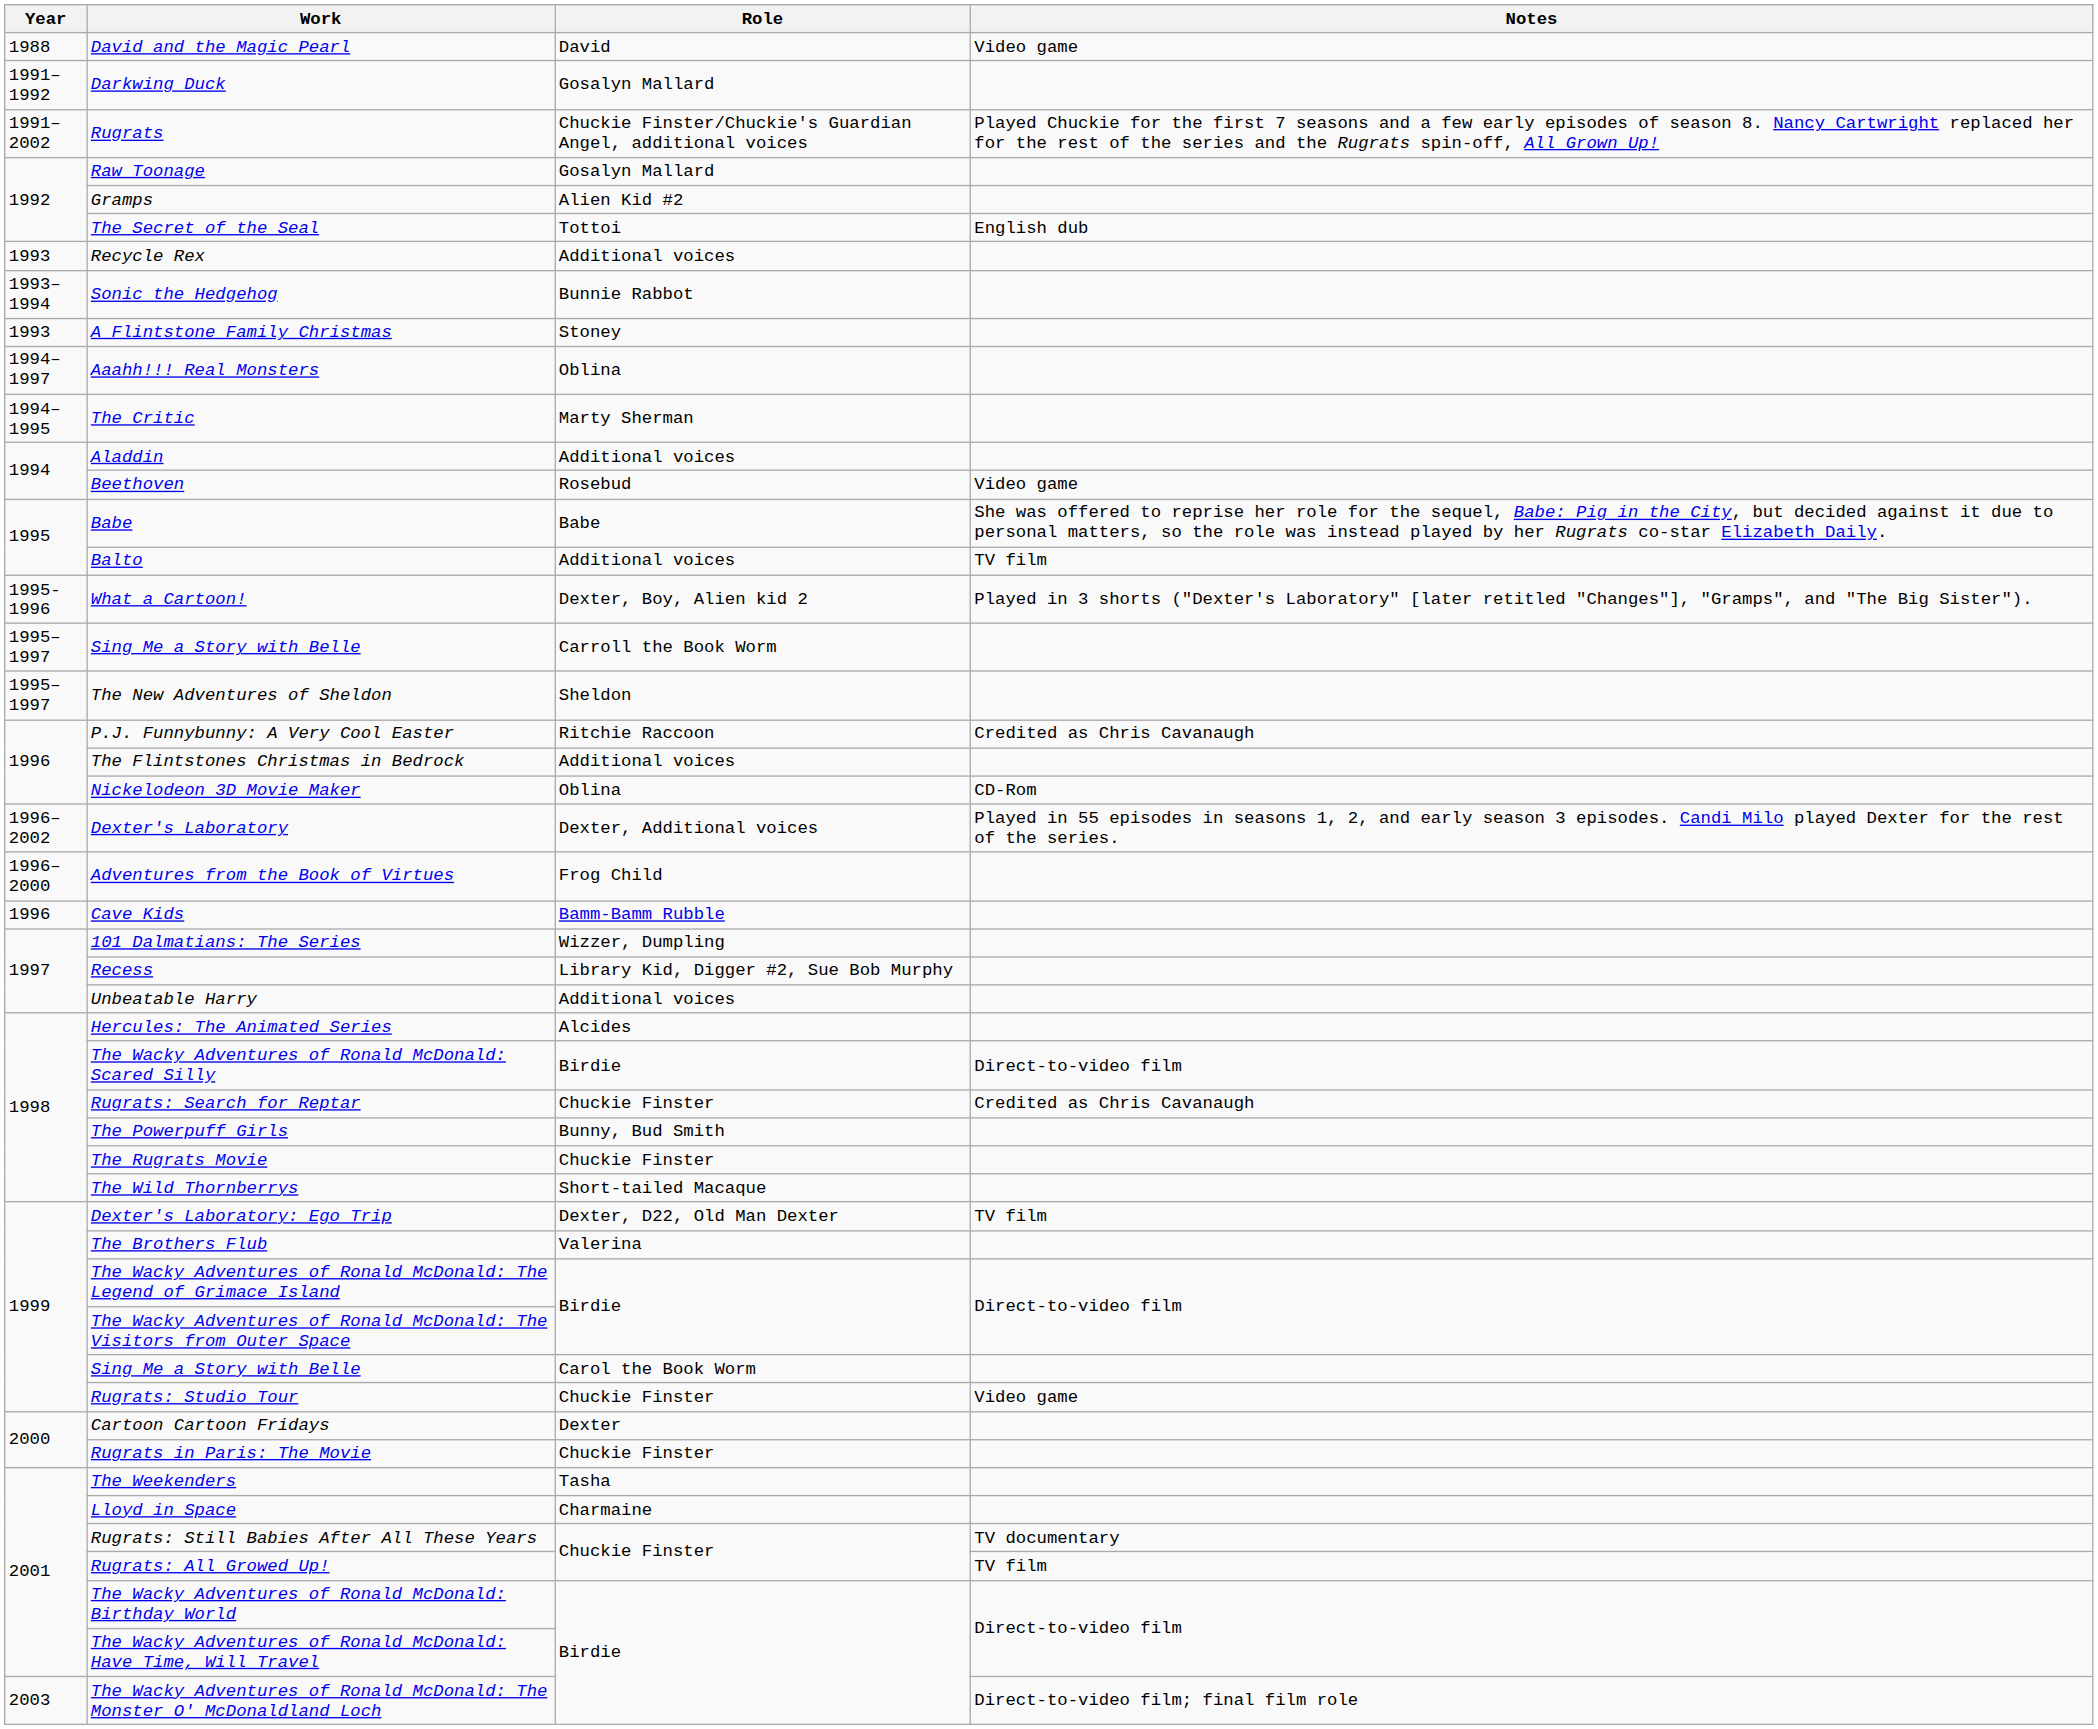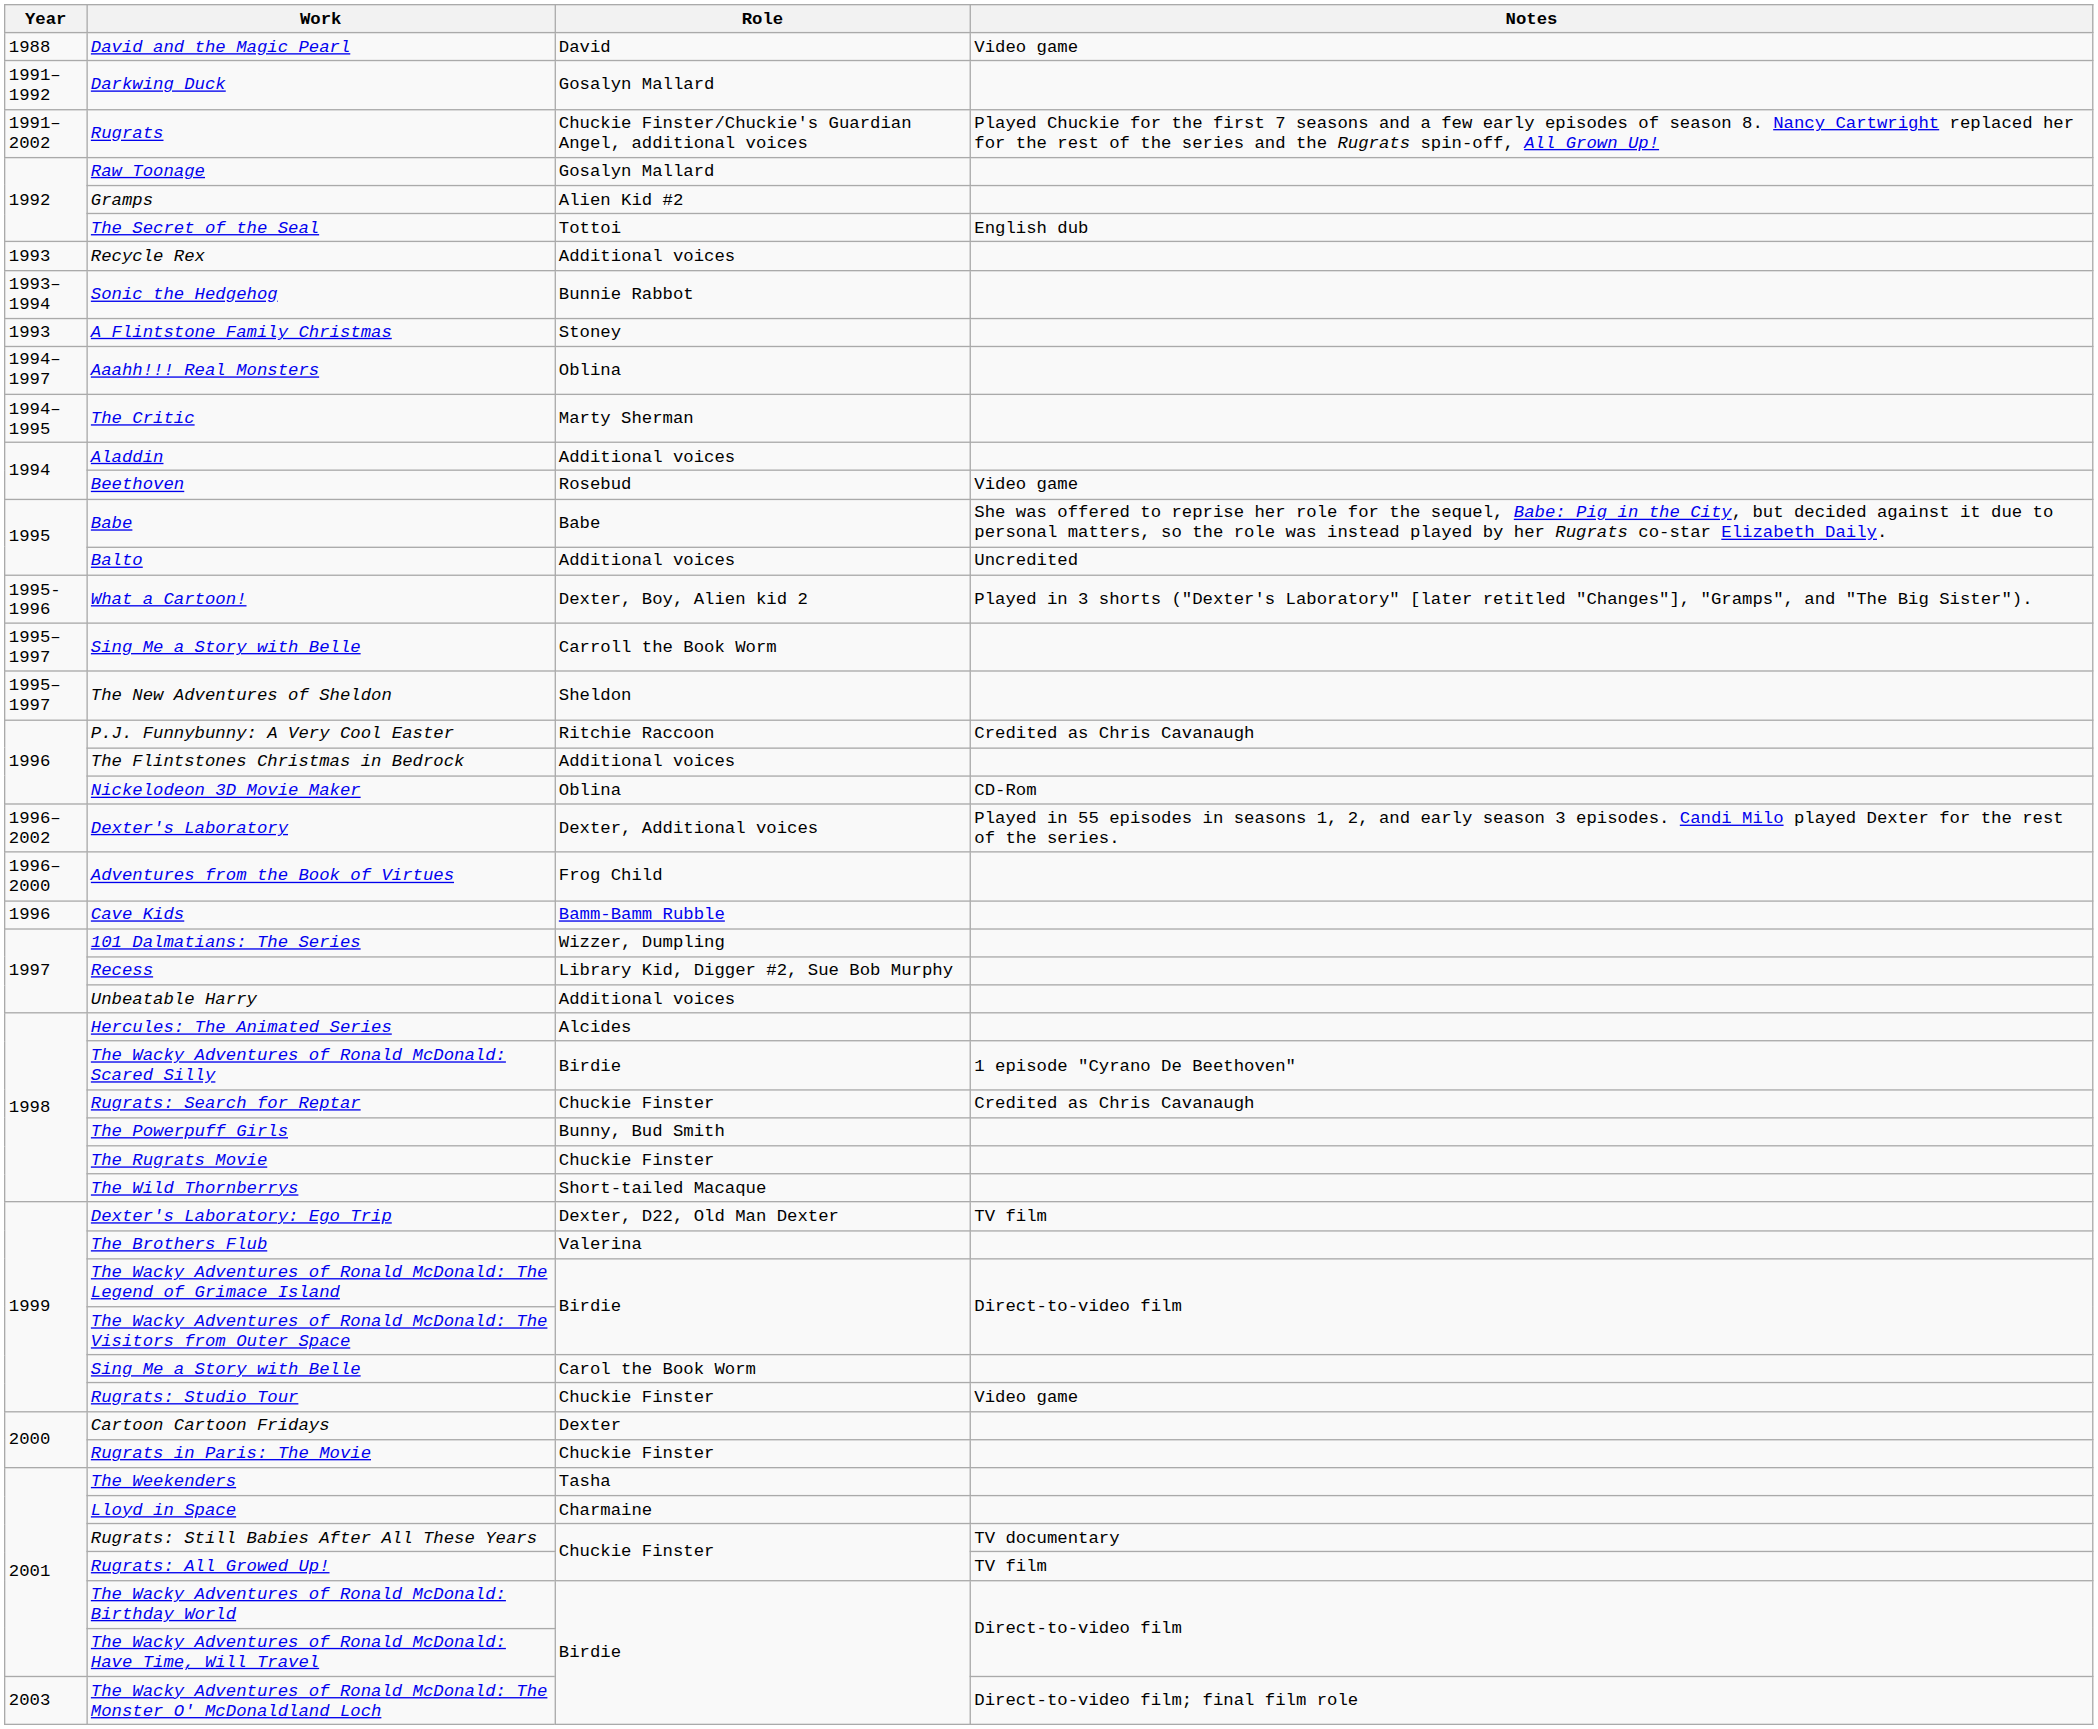Balto | Notes: TV film -> Uncredited
The Wacky Adventures of Ronald McDonald: Scared Silly | Notes: Direct-to-video film -> 1 episode "Cyrano De Beethoven"
